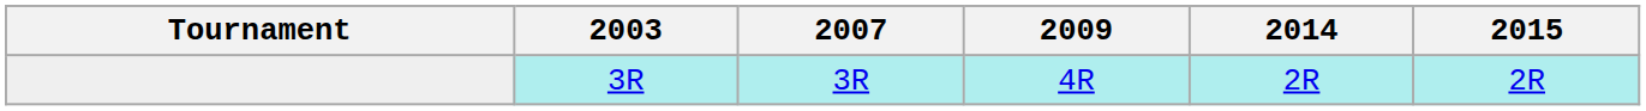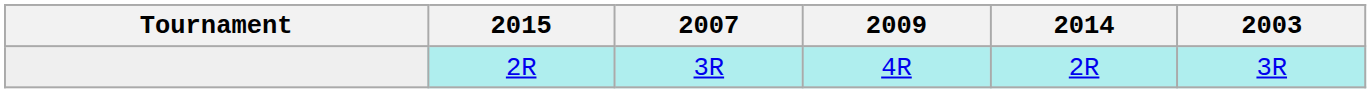columns swapped: 2003 <-> 2015
